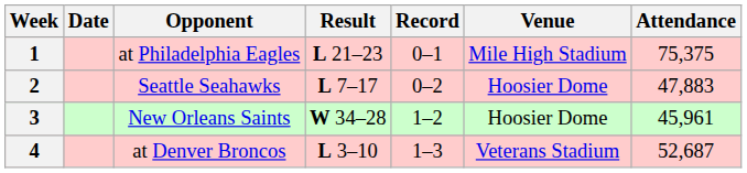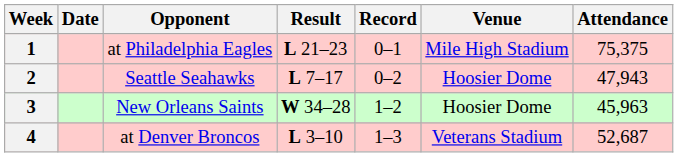2 | Attendance: 47,883 -> 47,943
3 | Attendance: 45,961 -> 45,963
